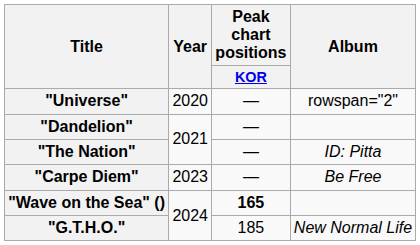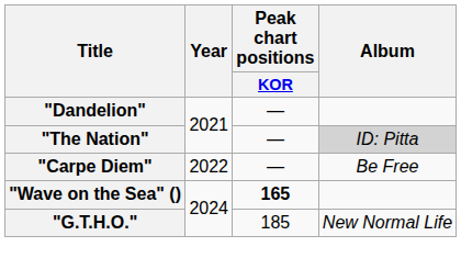- row: "Universe" | 2020 | — | rowspan="2"
"The Nation" | Album: no background -> lightgrey background
"Carpe Diem" | Year: 2023 -> 2022
